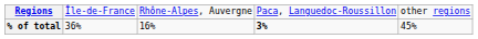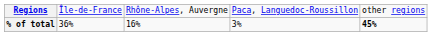row 2 | column 4: bold -> normal
row 2 | column 5: normal -> bold
